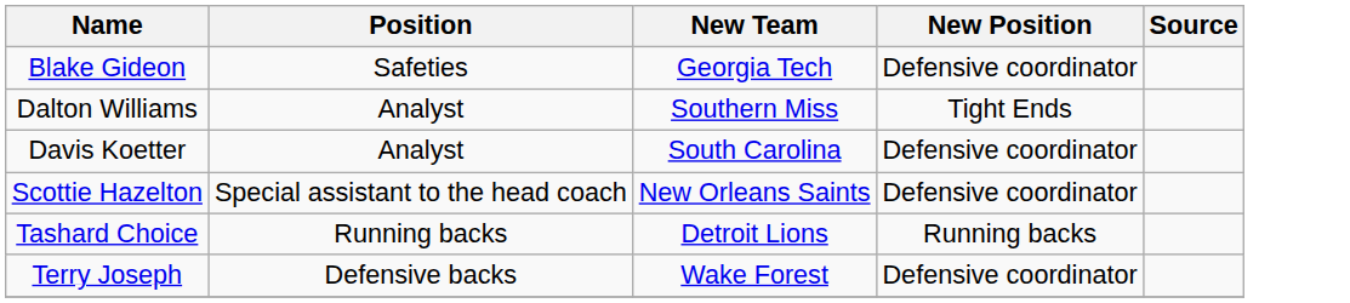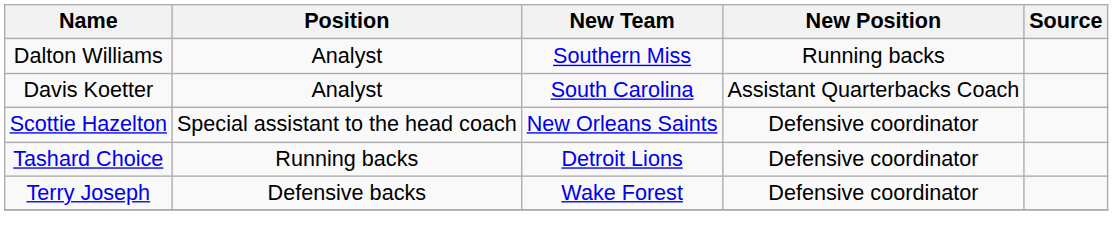- row: Blake Gideon | Safeties | Georgia Tech | Defensive coordinator
Dalton Williams | New Position: Tight Ends -> Running backs
Davis Koetter | New Position: Defensive coordinator -> Assistant Quarterbacks Coach
Tashard Choice | New Position: Running backs -> Defensive coordinator
